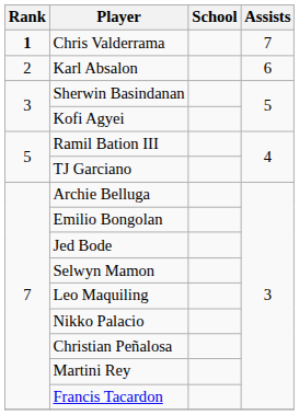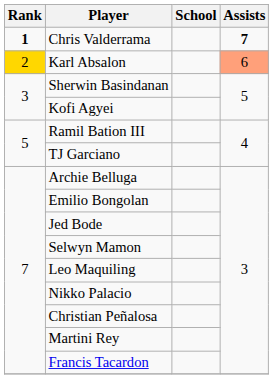Chris Valderrama | Assists: normal -> bold
Karl Absalon | Rank: no background -> gold background
Karl Absalon | Assists: no background -> lightsalmon background
